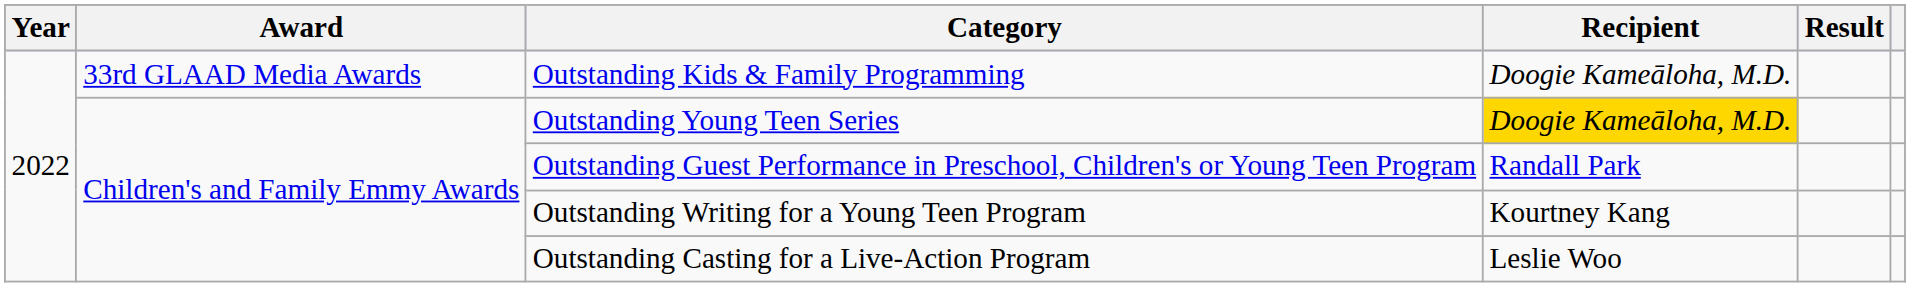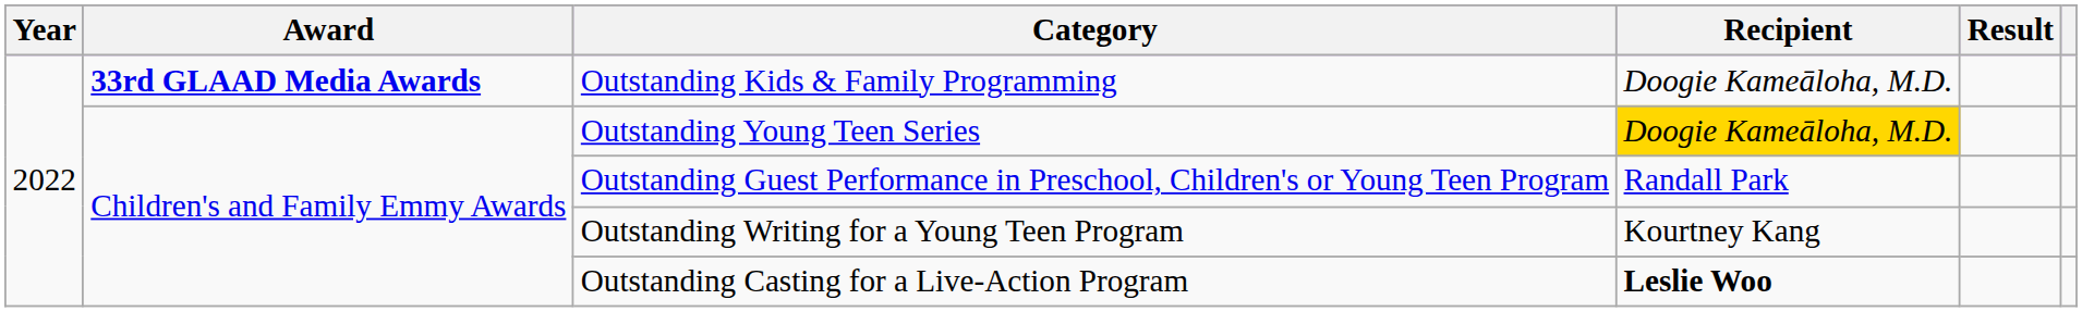Outstanding Kids & Family Programming | Award: normal -> bold
Outstanding Casting for a Live-Action Program | Recipient: normal -> bold
